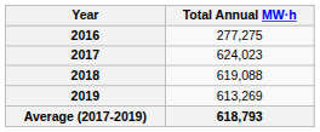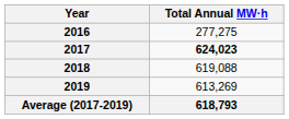2017 | Total Annual MW·h: normal -> bold
